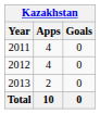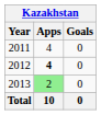2012 | Apps: normal -> bold
2013 | Apps: no background -> lightgreen background
